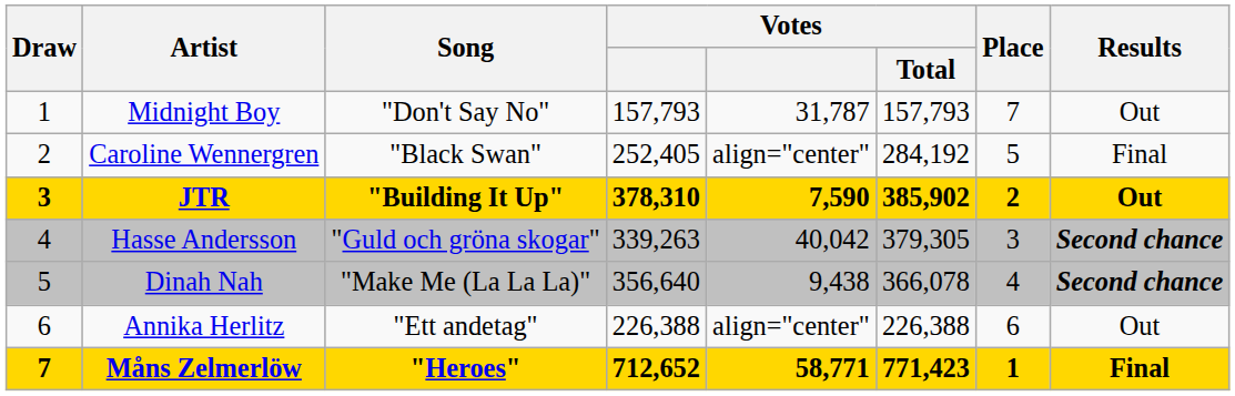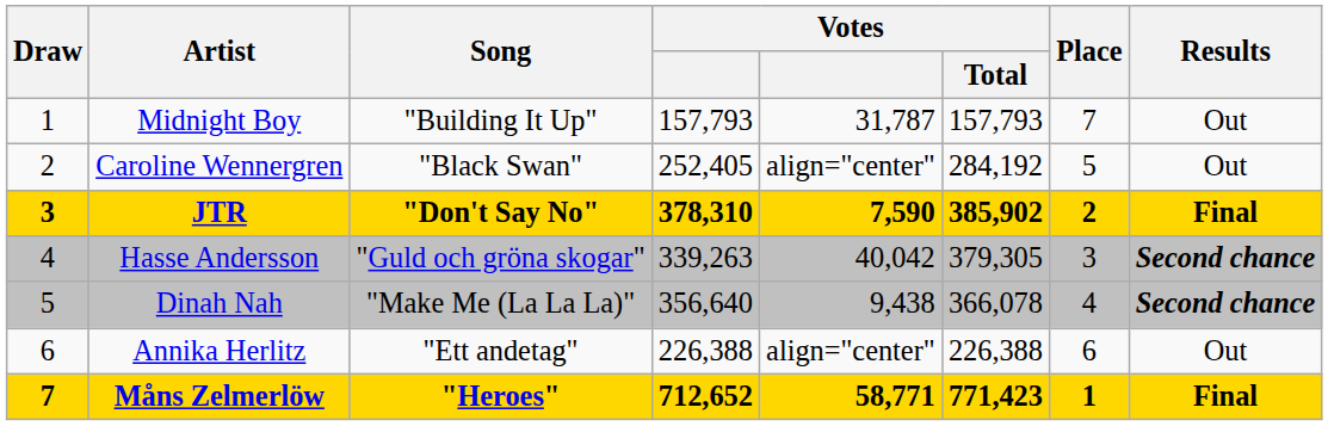Midnight Boy | Song: "Don't Say No" -> "Building It Up"
Caroline Wennergren | Results: Final -> Out
JTR | Song: "Building It Up" -> "Don't Say No"
JTR | Results: Out -> Final
